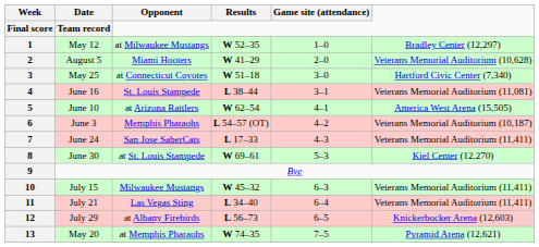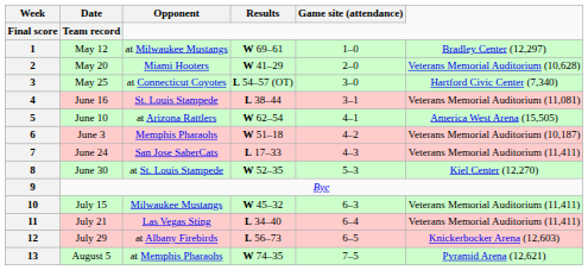1 | Results: W 52–35 -> W 69–61
2 | Date / Team record: August 5 -> May 20
3 | Results: W 51–18 -> L 54–57 (OT)
6 | Results: L 54–57 (OT) -> W 51–18
8 | Results: W 69–61 -> W 52–35
13 | Date / Team record: May 20 -> August 5
